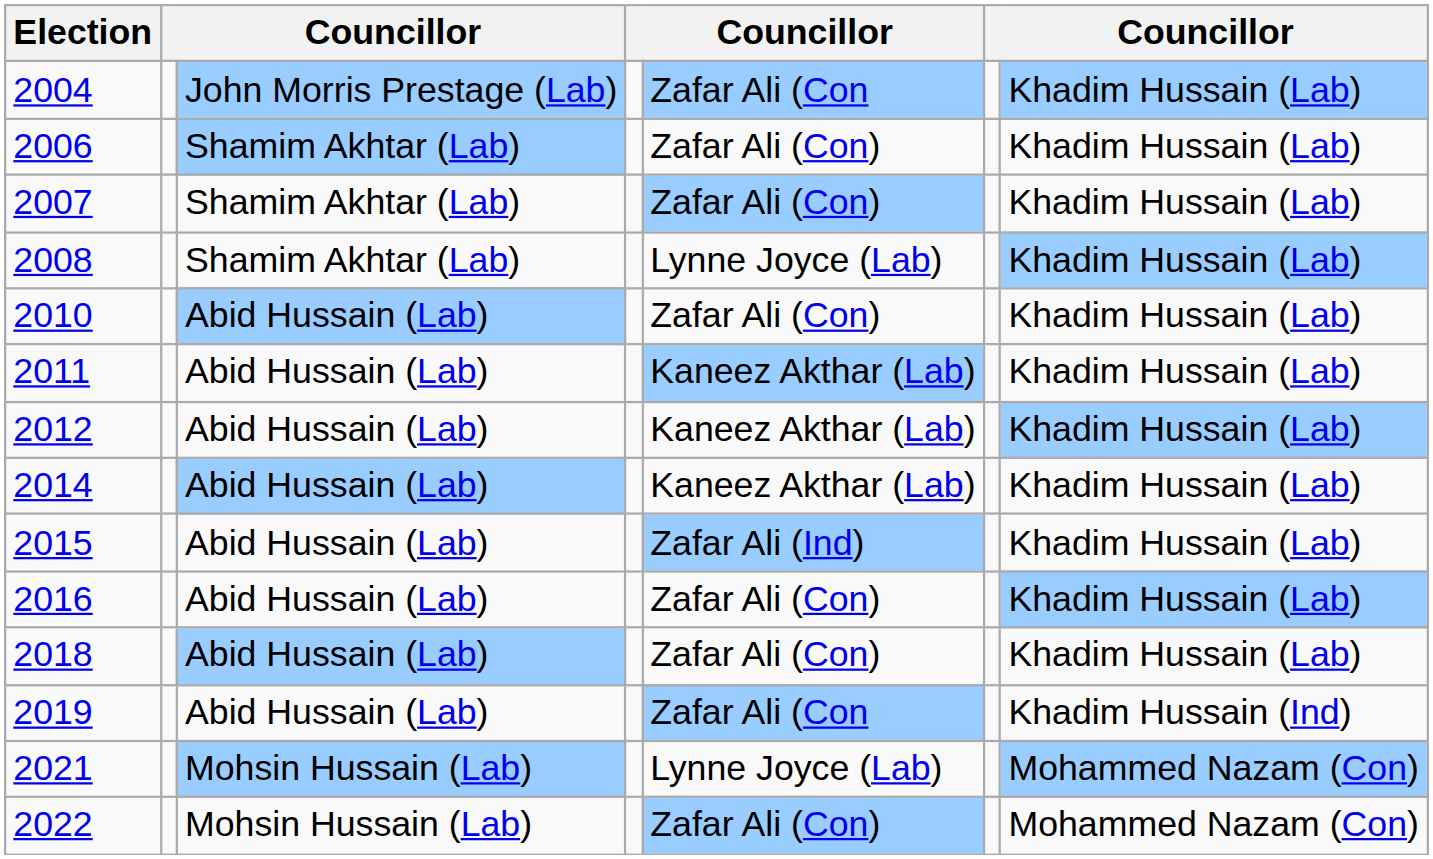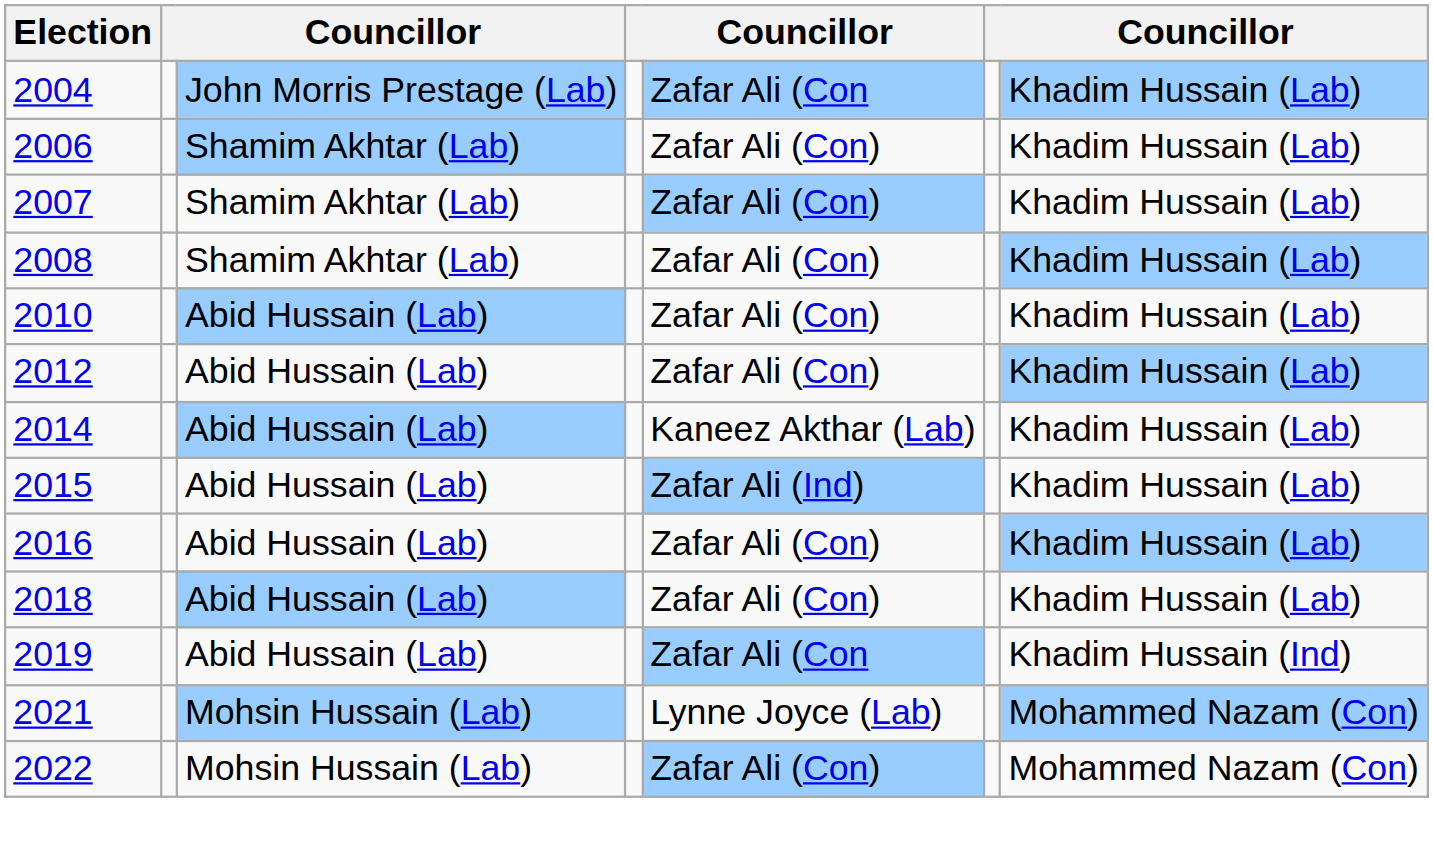2008 | column 5: Lynne Joyce (Lab) -> Zafar Ali (Con)
- row: 2011 | Abid Hussain (Lab) | Kaneez Akthar (Lab) | Khadim Hussain (Lab)
2012 | column 5: Kaneez Akthar (Lab) -> Zafar Ali (Con)
